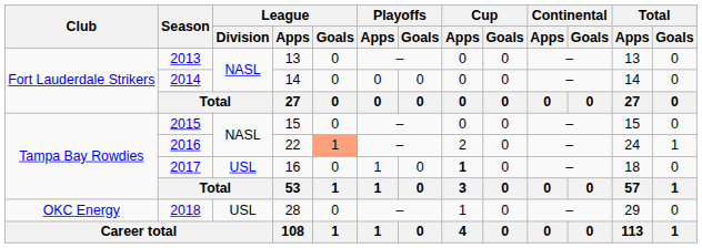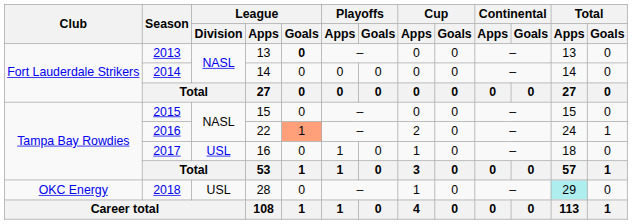2013 | League / Goals: normal -> bold
2017 | Cup / Apps: bold -> normal
2018 | Total / Apps: no background -> paleturquoise background
